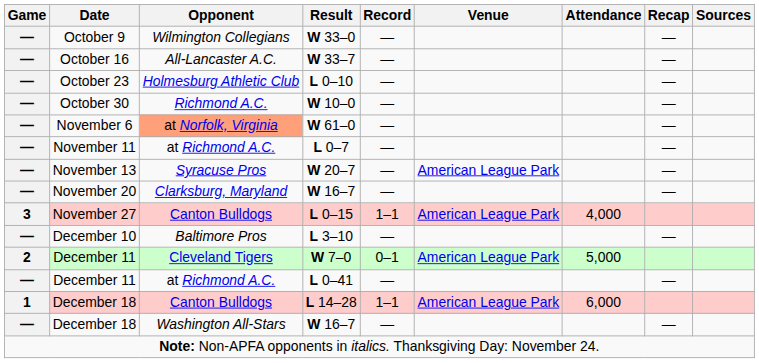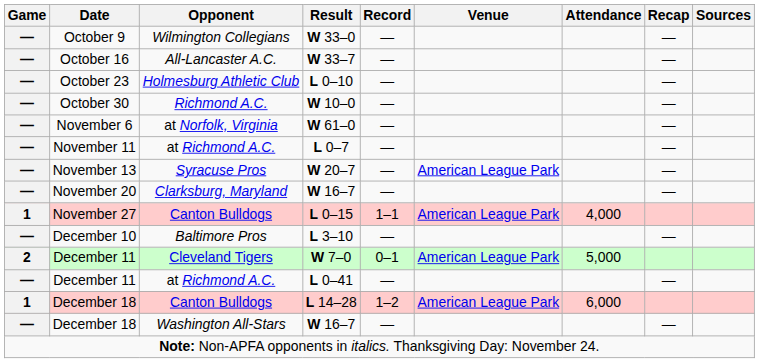W 61–0 | Opponent: lightsalmon background -> no background
L 0–15 | Game: 3 -> 1
L 14–28 | Record: 1–1 -> 1–2
